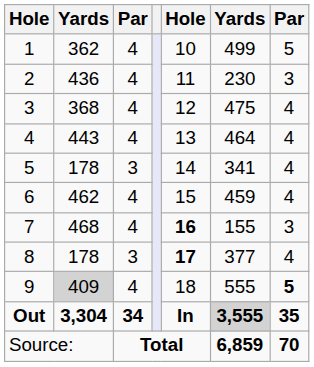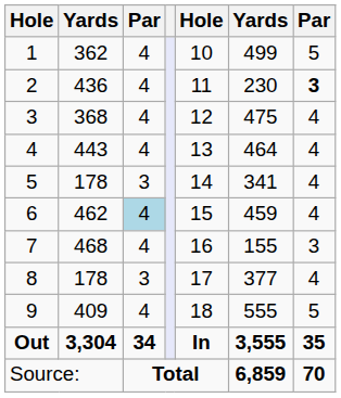2 | column 7: normal -> bold
6 | column 3: no background -> lightblue background
7 | column 5: bold -> normal
8 | column 5: bold -> normal
9 | column 2: lightgrey background -> no background
9 | column 7: bold -> normal
Out | column 6: lightgrey background -> no background
